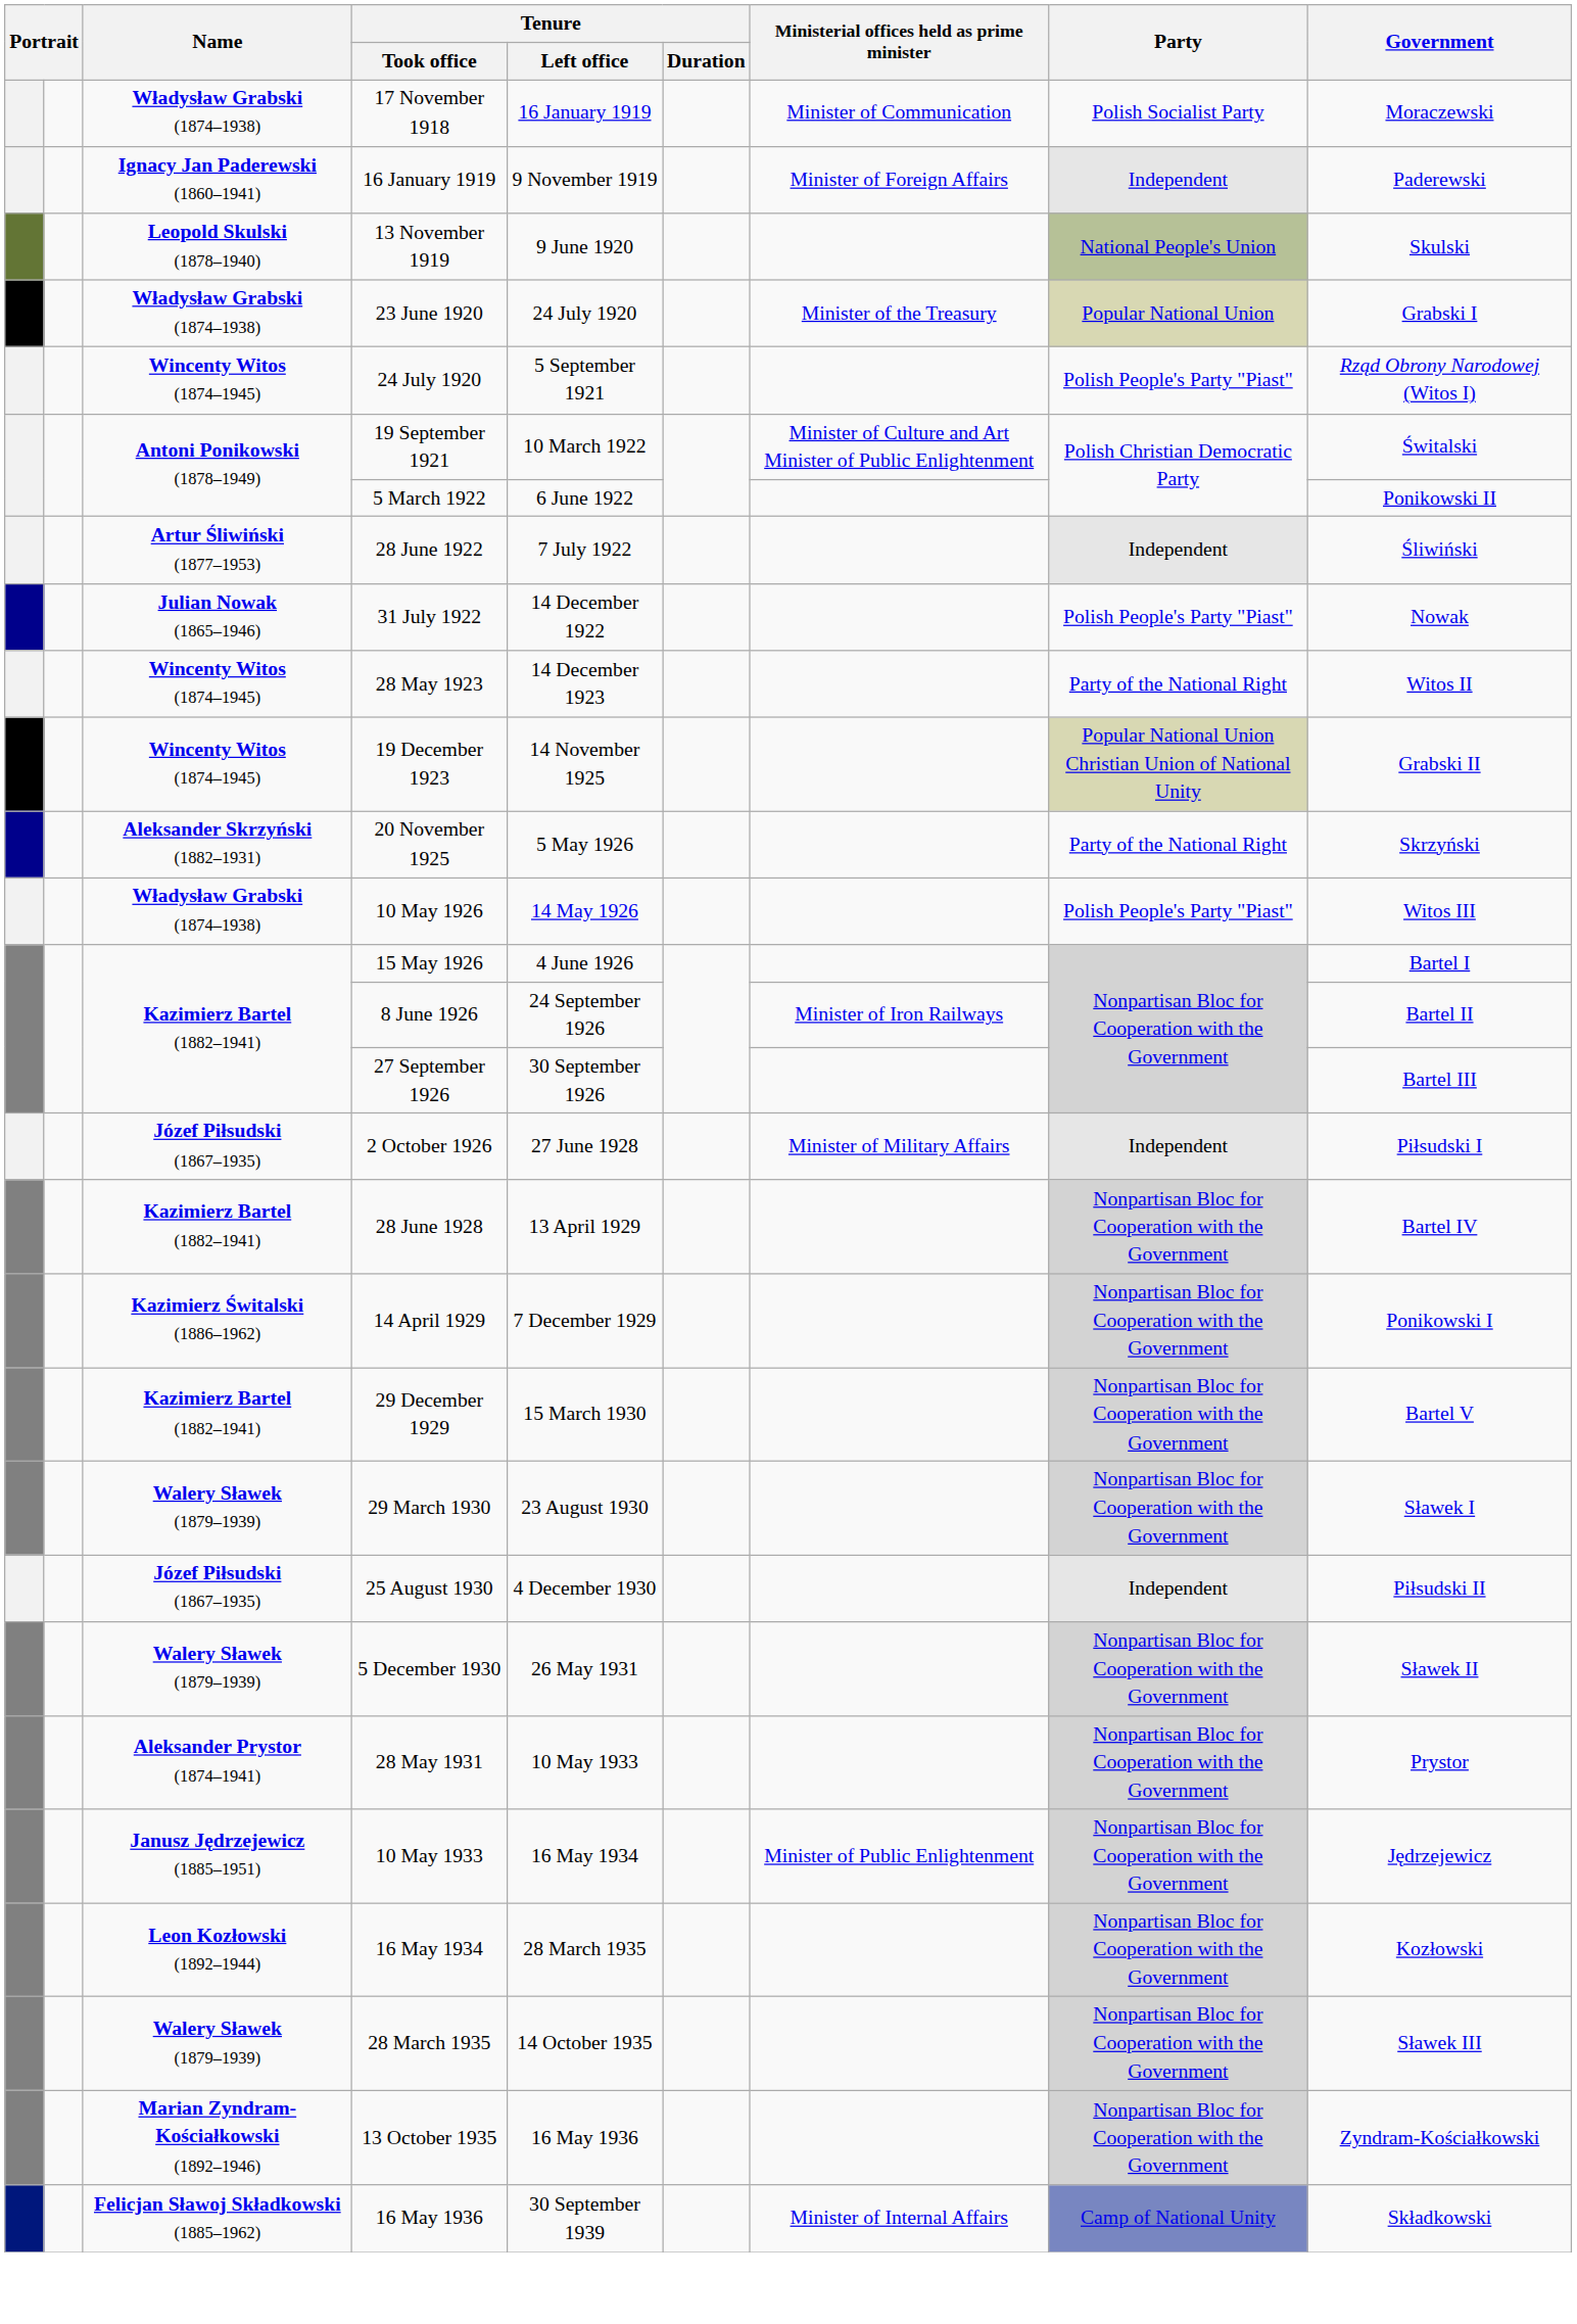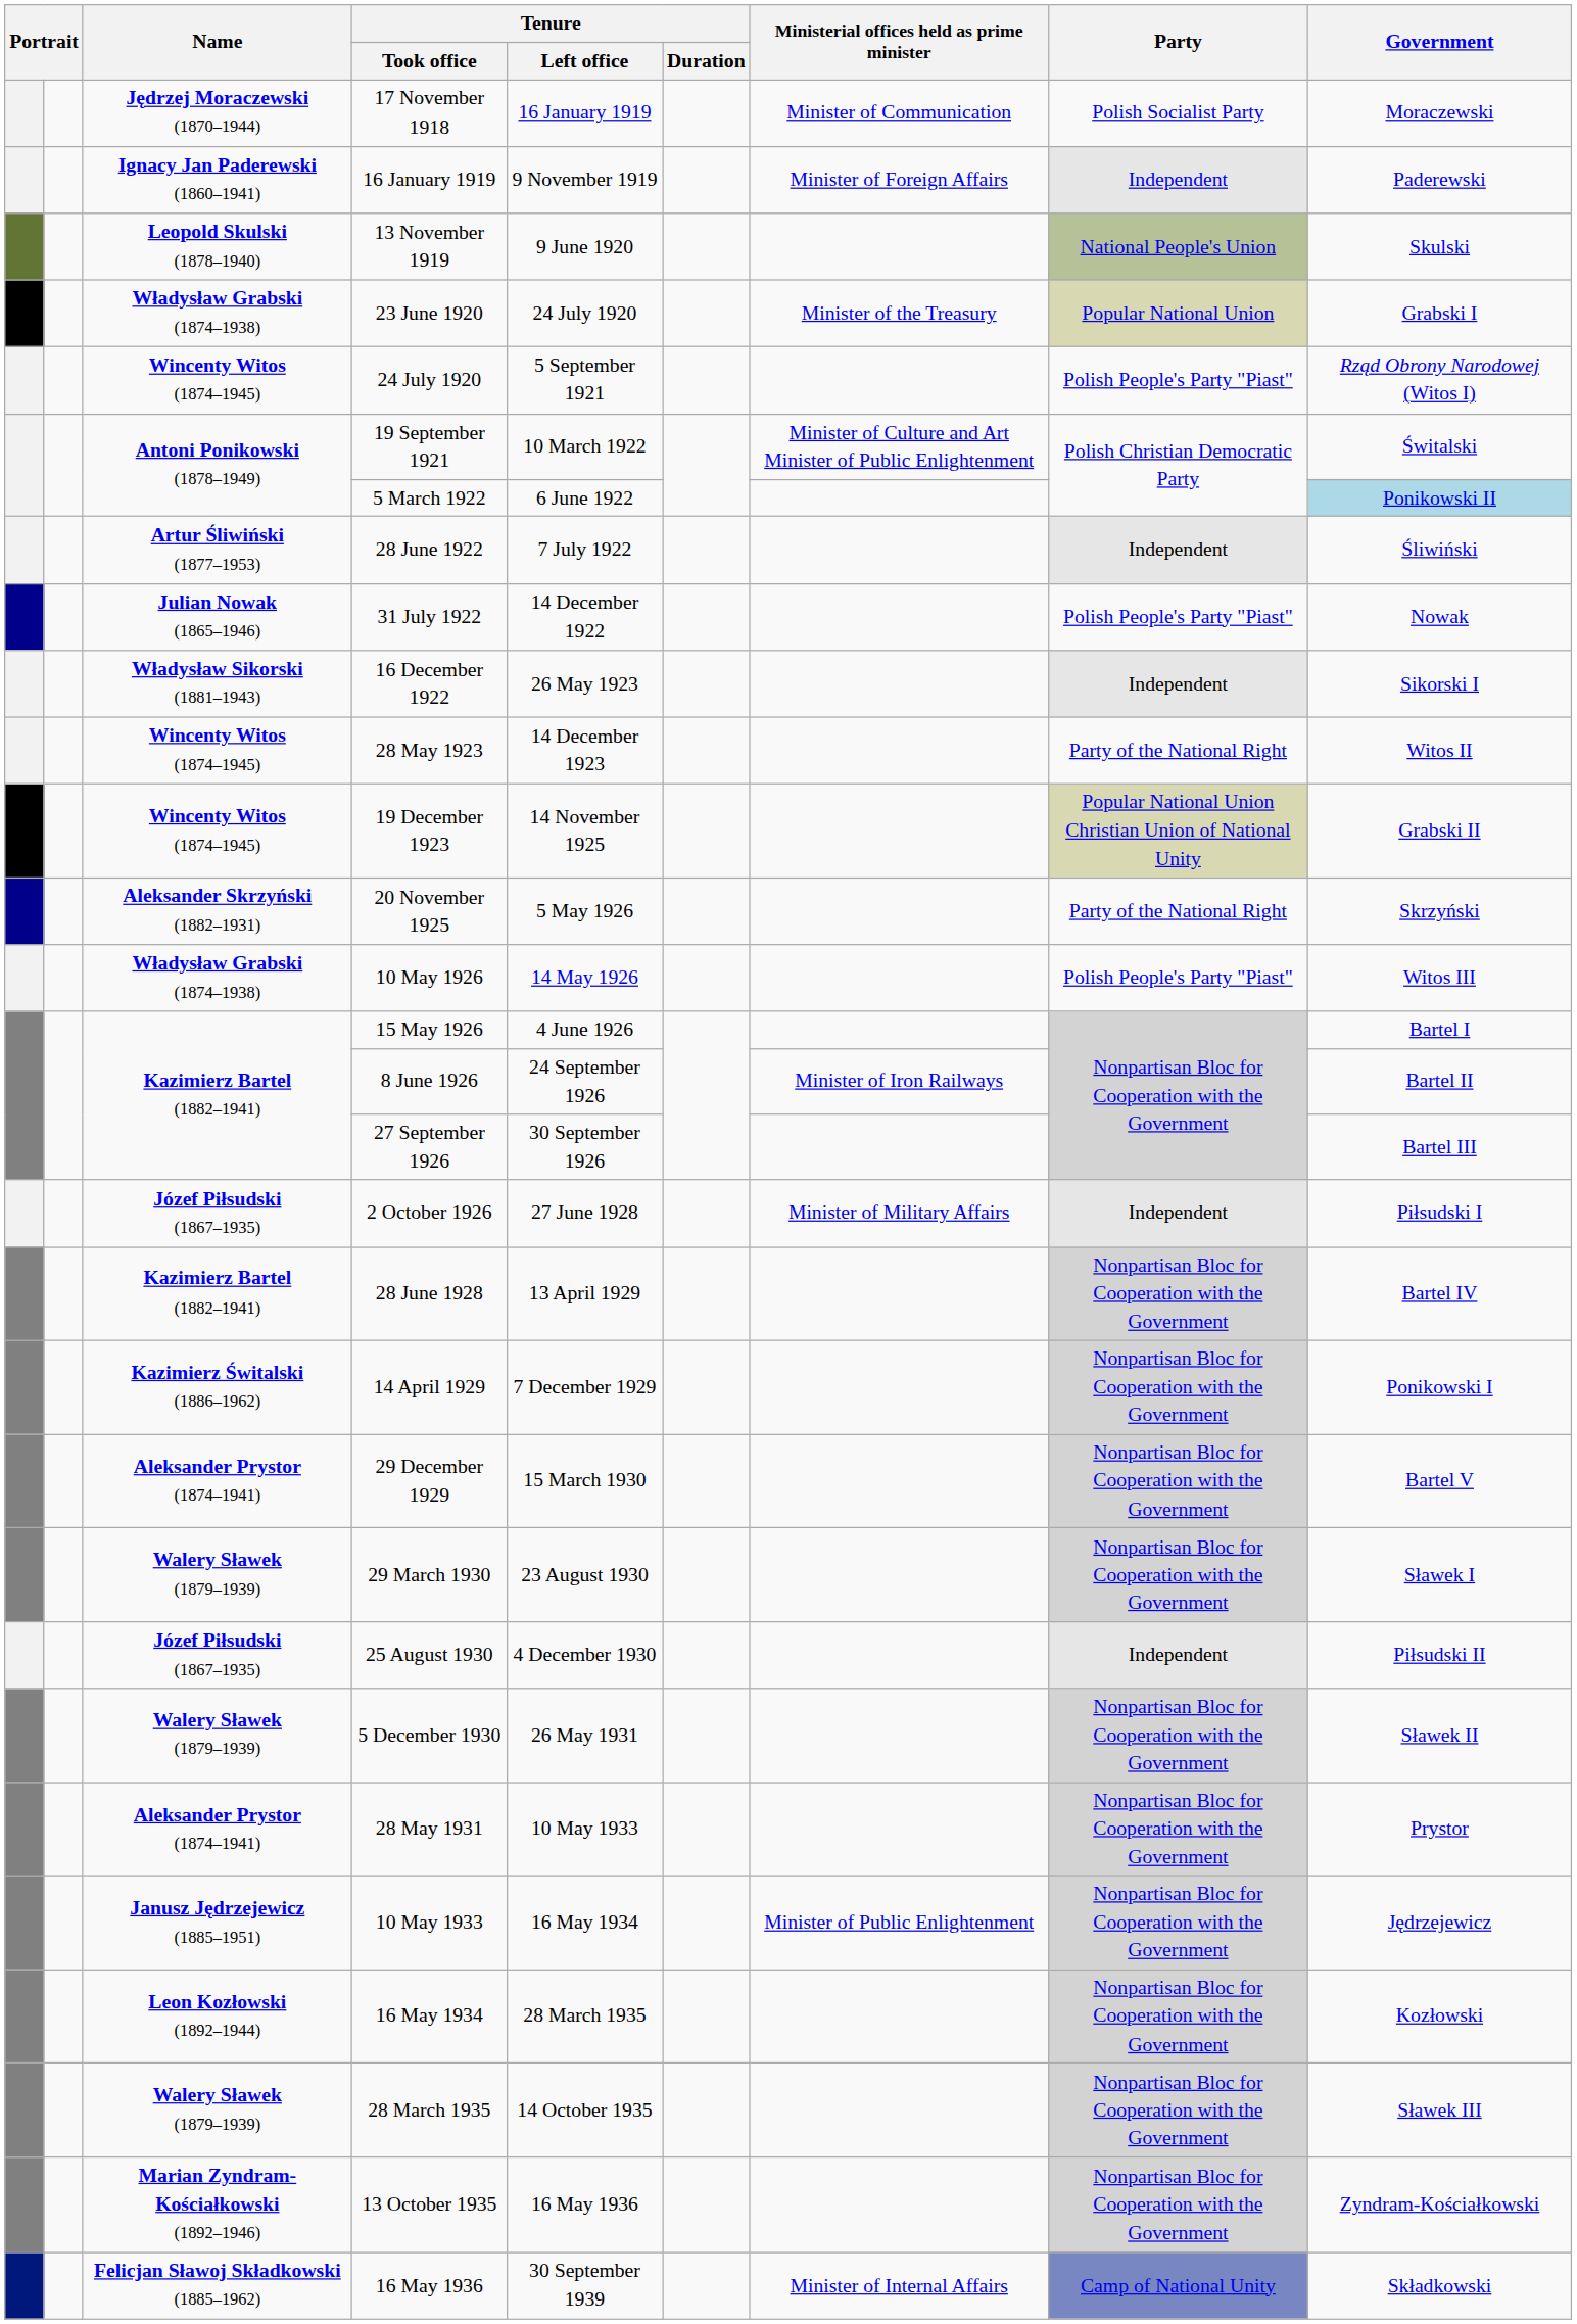17 November 1918 | Name: Władysław Grabski (1874–1938) -> Jędrzej Moraczewski (1870–1944)
5 March 1922 | Government: no background -> lightblue background
+ row: Władysław Sikorski (1881–1943) | 16 December 1922 | 26 May 1923 | Independent | Sikorski I
29 December 1929 | Name: Kazimierz Bartel (1882–1941) -> Aleksander Prystor (1874–1941)
